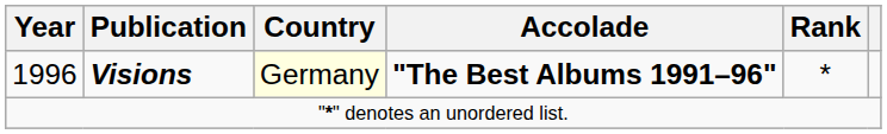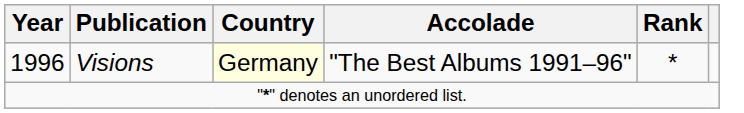1996 | Publication: bold -> normal
1996 | Accolade: bold -> normal
